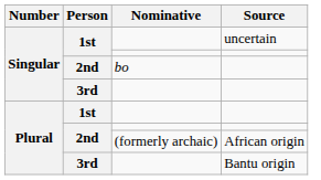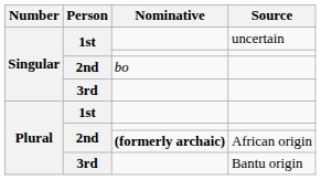African origin | Nominative: normal -> bold
